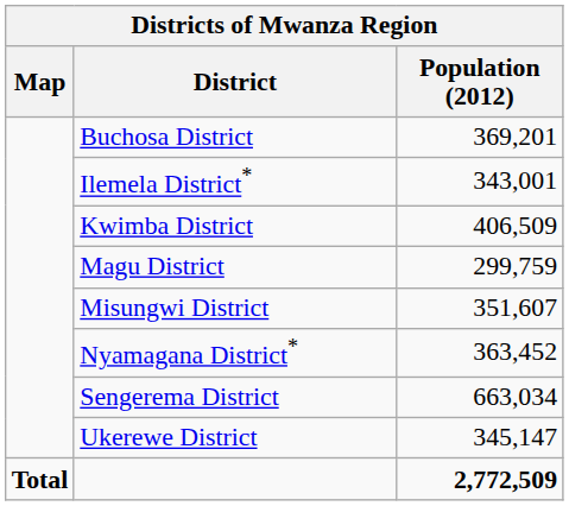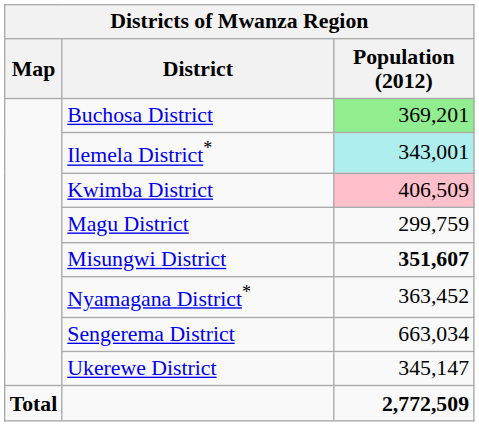Buchosa District | Population (2012): no background -> lightgreen background
Ilemela District* | Population (2012): no background -> paleturquoise background
Kwimba District | Population (2012): no background -> pink background
Misungwi District | Population (2012): normal -> bold
